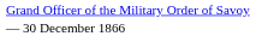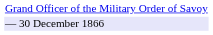— 30 December 1866 | column 1: no background -> lavender background
